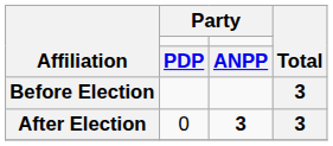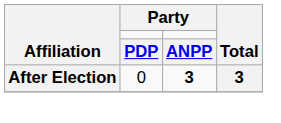- row: Before Election | 3
